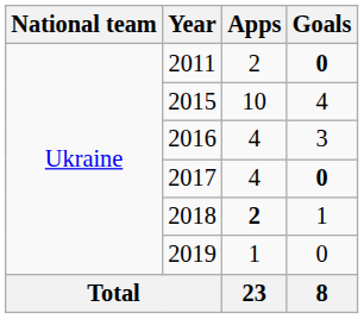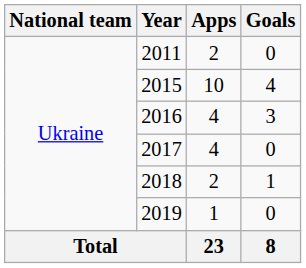2011 | Goals: bold -> normal
2017 | Goals: bold -> normal
2018 | Apps: bold -> normal
